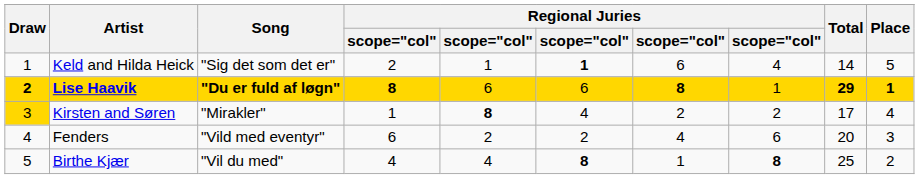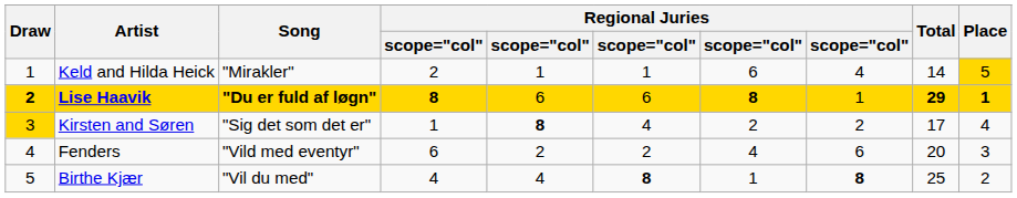Keld and Hilda Heick | Song: "Sig det som det er" -> "Mirakler"
Keld and Hilda Heick | column 6: bold -> normal
Keld and Hilda Heick | Place: no background -> gold background
Kirsten and Søren | Song: "Mirakler" -> "Sig det som det er"
